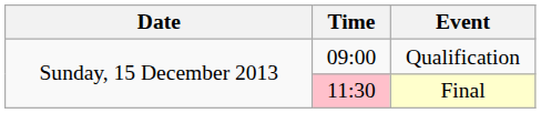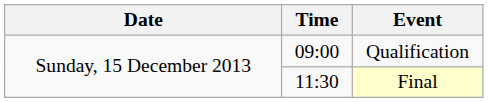Final | Time: pink background -> no background
